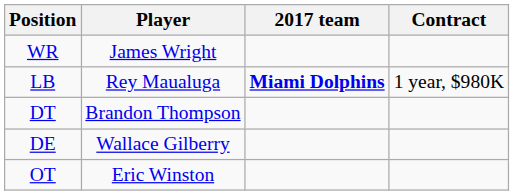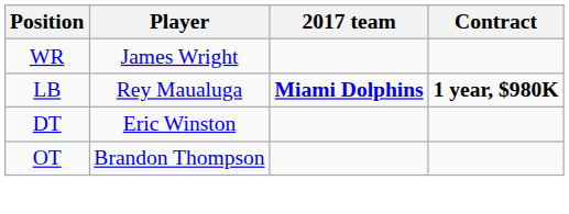LB | Contract: normal -> bold
DT | Player: Brandon Thompson -> Eric Winston
- row: DE | Wallace Gilberry
OT | Player: Eric Winston -> Brandon Thompson
